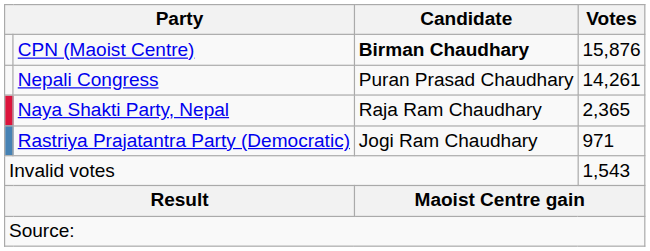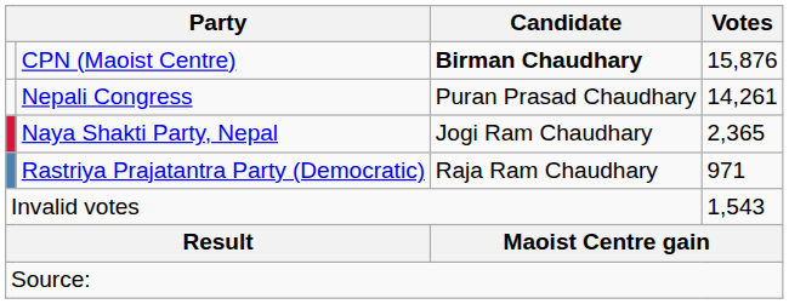Naya Shakti Party, Nepal | Candidate: Raja Ram Chaudhary -> Jogi Ram Chaudhary
Rastriya Prajatantra Party (Democratic) | Candidate: Jogi Ram Chaudhary -> Raja Ram Chaudhary
